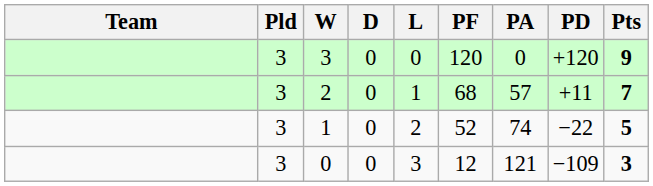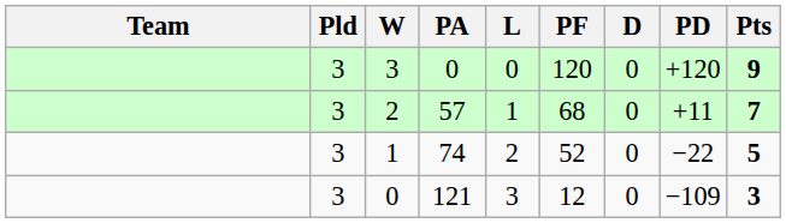columns swapped: D <-> PA
